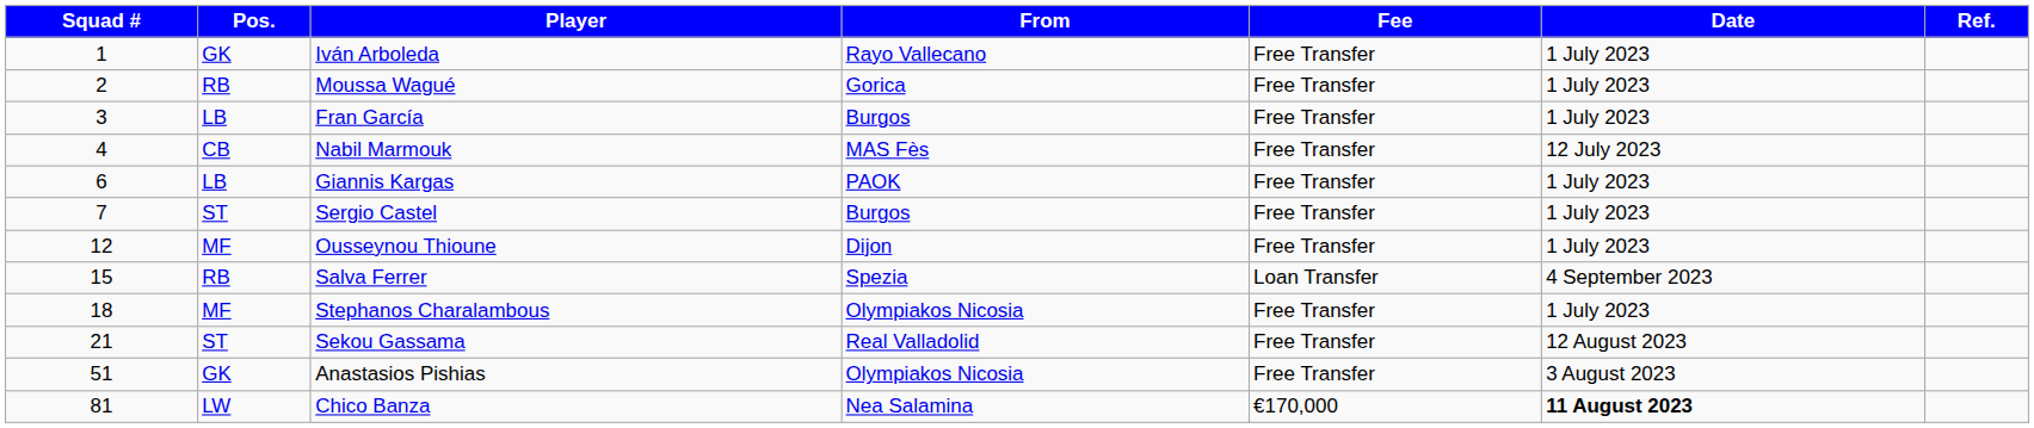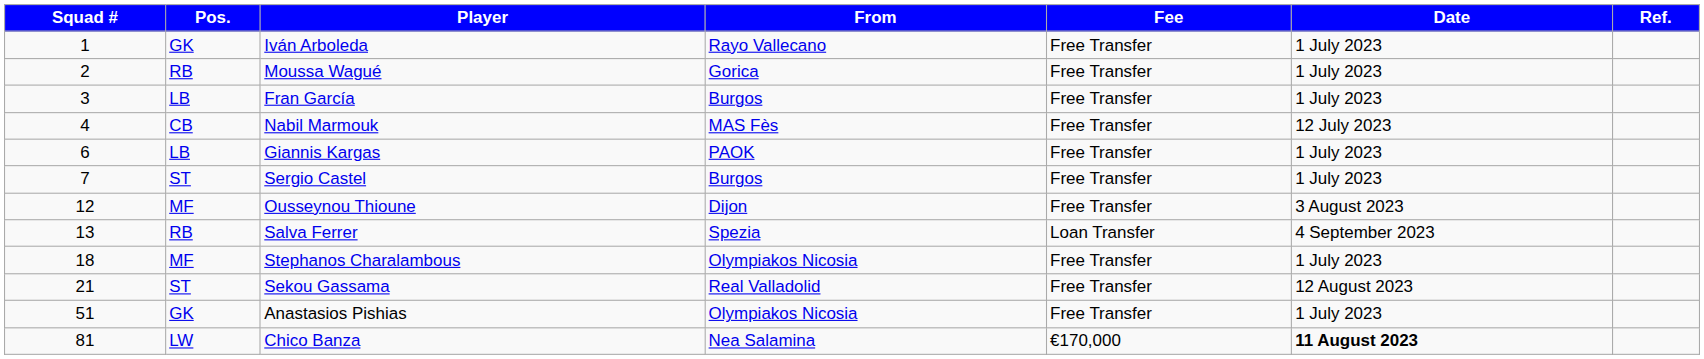Ousseynou Thioune | Date: 1 July 2023 -> 3 August 2023
Salva Ferrer | Squad #: 15 -> 13
Anastasios Pishias | Date: 3 August 2023 -> 1 July 2023
